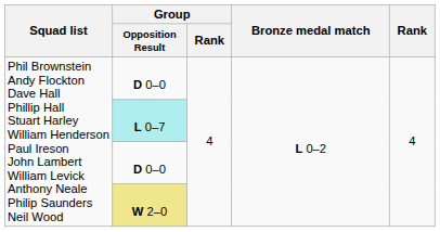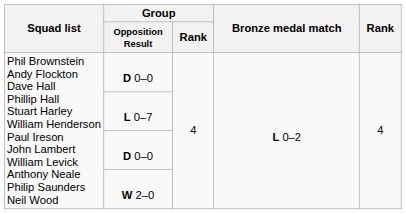L 0–7 | Group / Opposition Result: paleturquoise background -> no background
W 2–0 | Group / Opposition Result: khaki background -> no background
